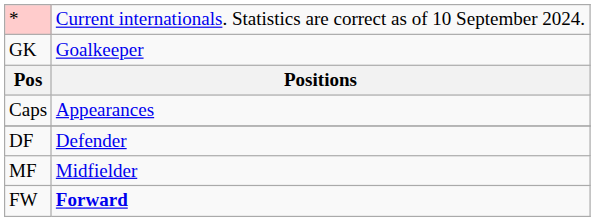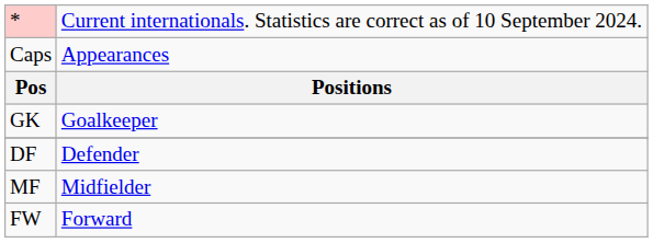rows swapped: Caps <-> GK
FW | column 2: bold -> normal
